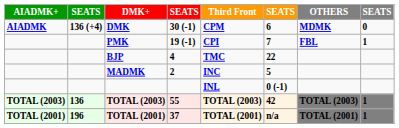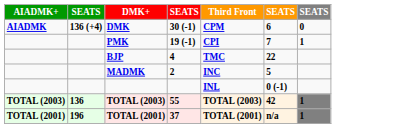- column: OTHERS | MDMK | FBL | TOTAL (2003) | TOTAL (2001)
